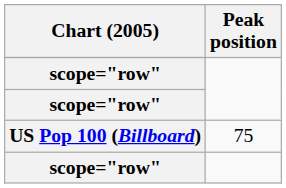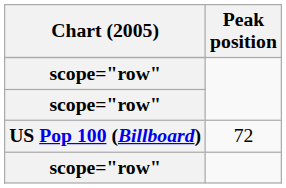US Pop 100 (Billboard) | Peak position: 75 -> 72
